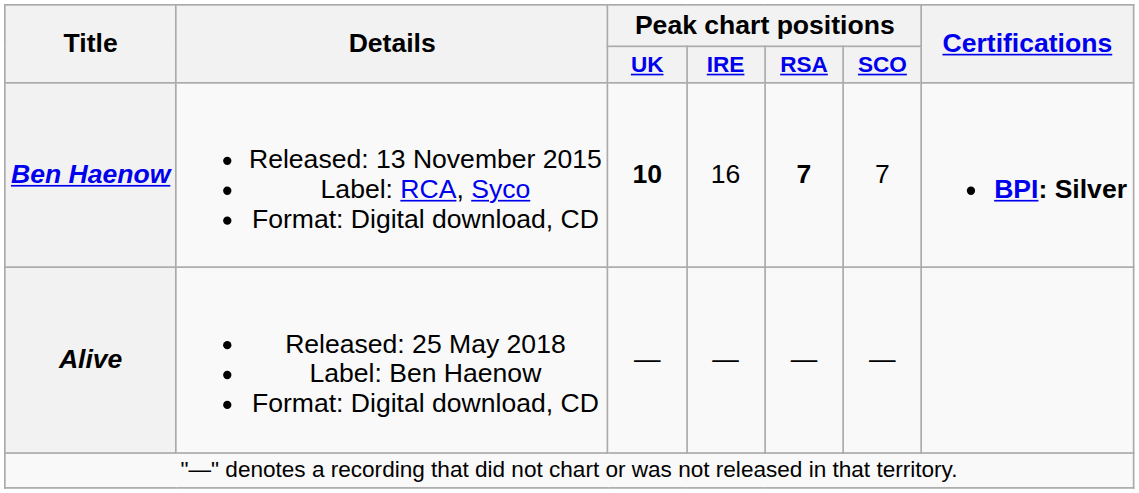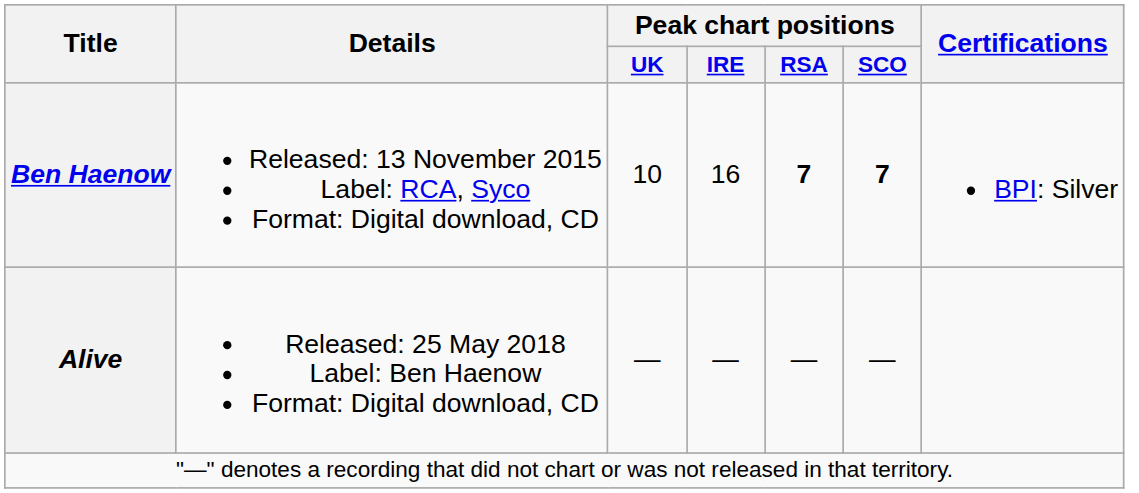Ben Haenow | Peak chart positions / UK: bold -> normal
Ben Haenow | Peak chart positions / SCO: normal -> bold
Ben Haenow | Certifications: bold -> normal
